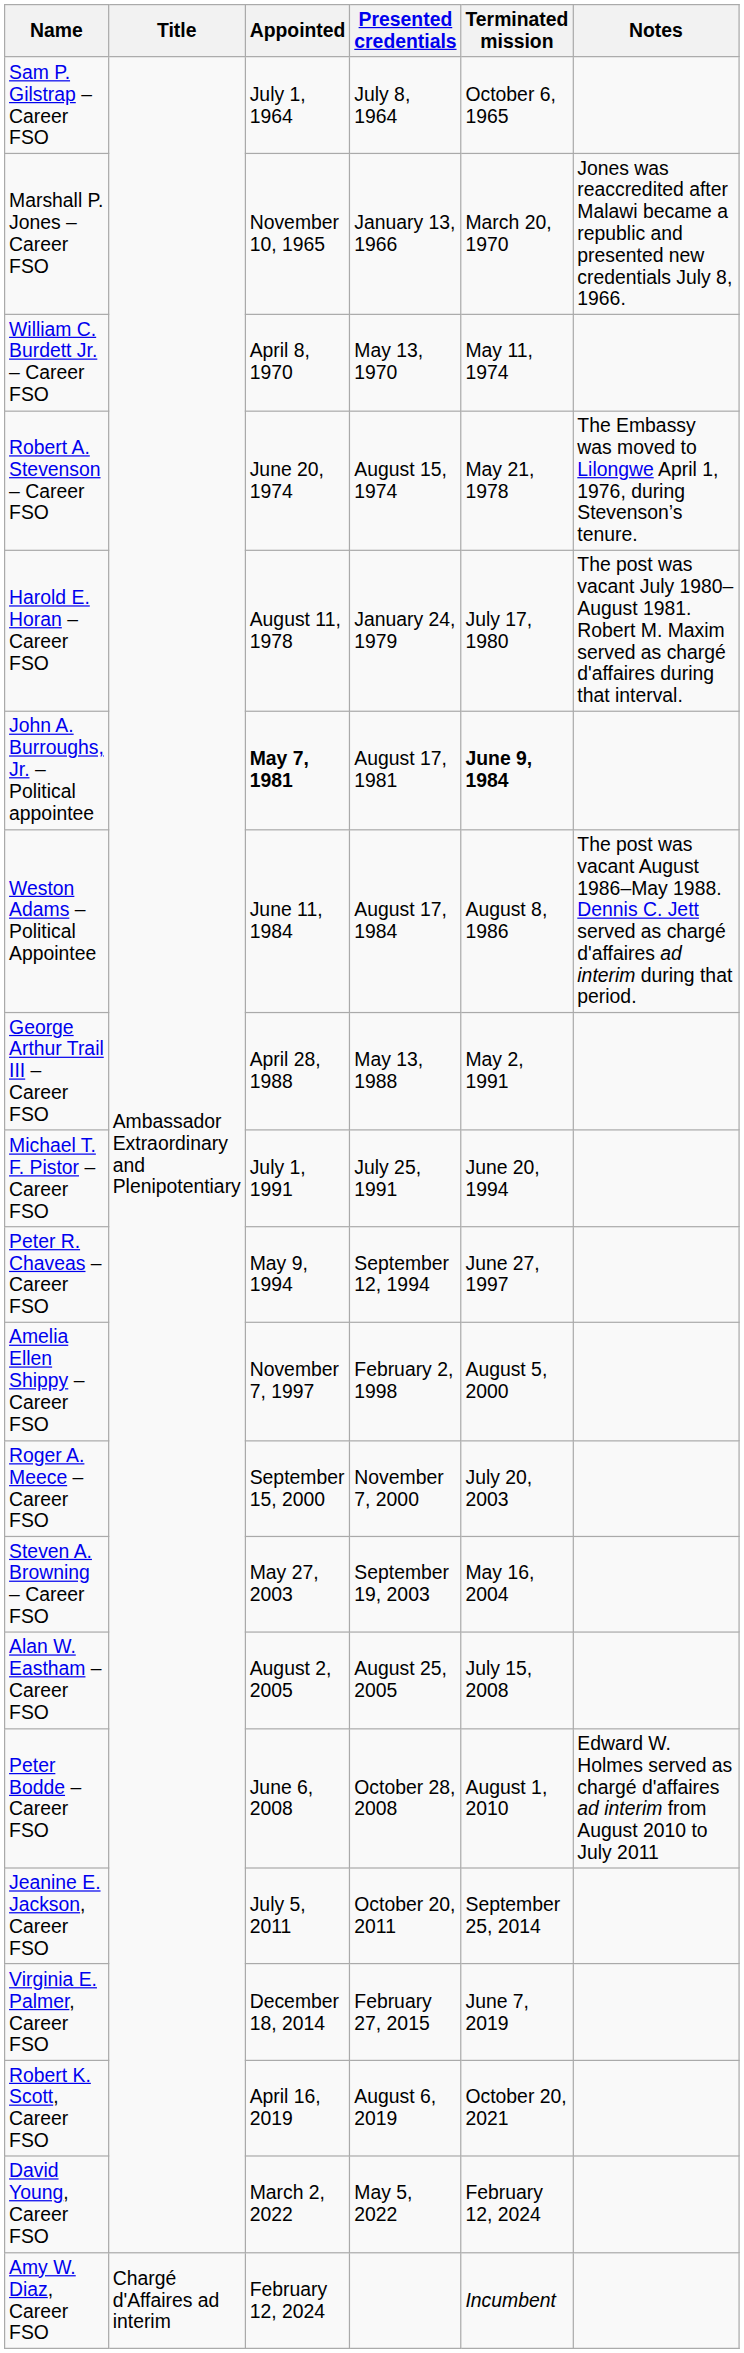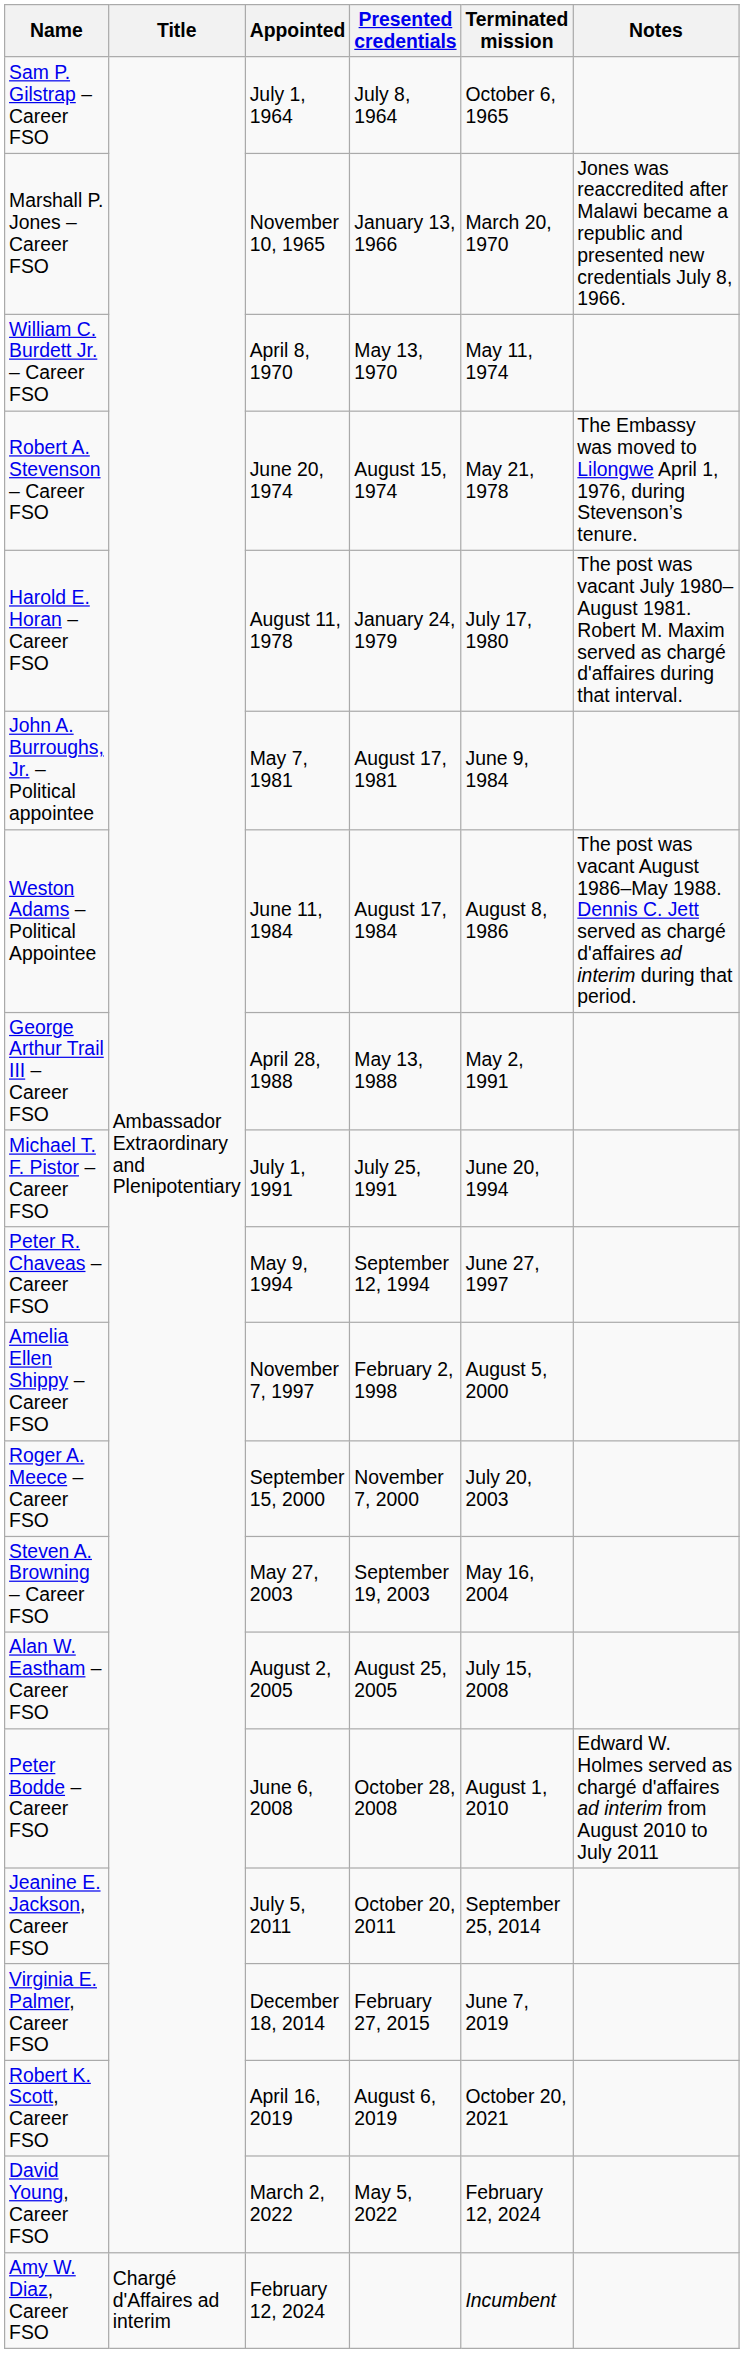John A. Burroughs, Jr. – Political appointee | Appointed: bold -> normal
John A. Burroughs, Jr. – Political appointee | Terminated mission: bold -> normal
